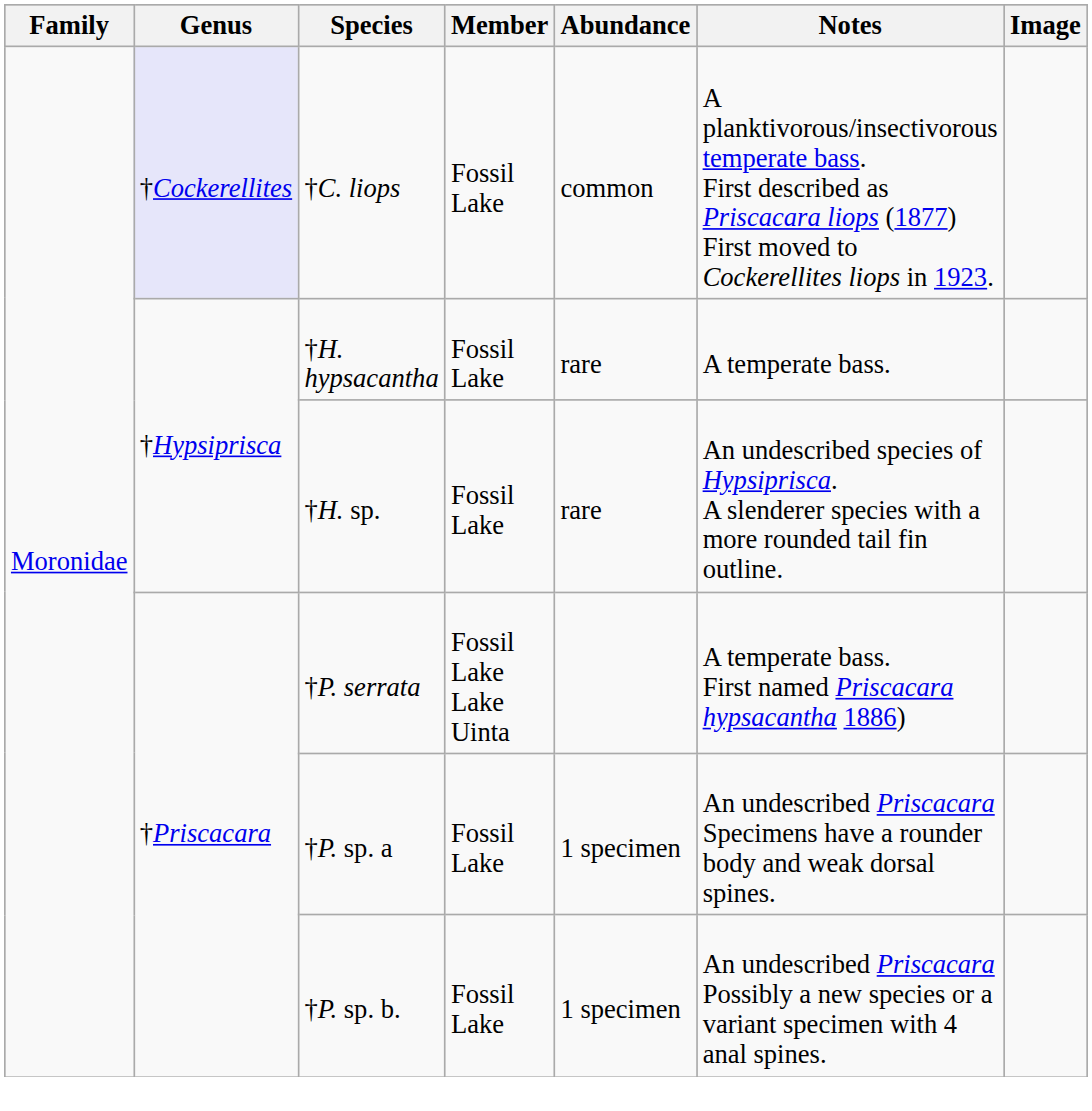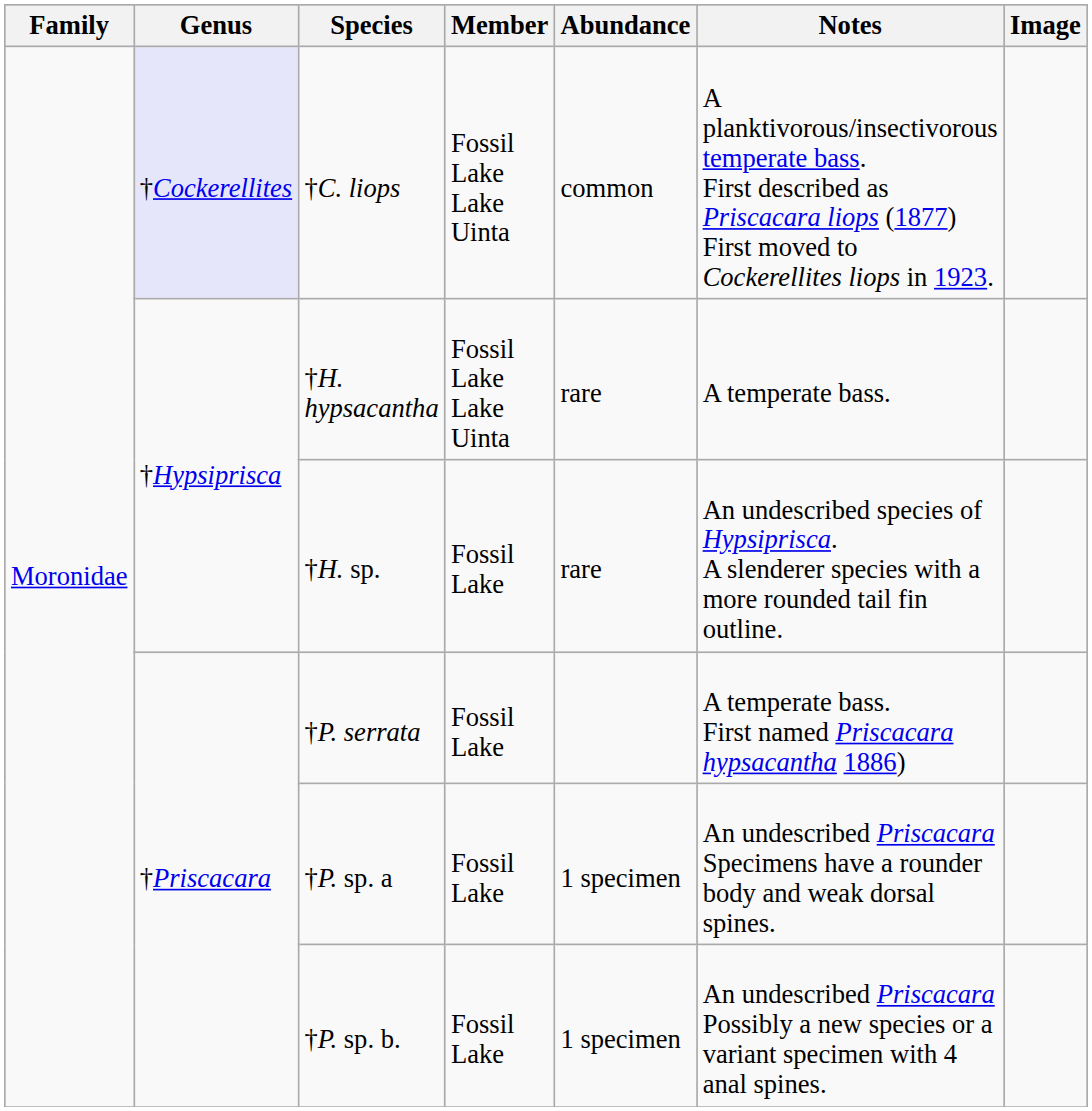†C. liops | Member: Fossil Lake -> Fossil Lake Lake Uinta
†H. hypsacantha | Member: Fossil Lake -> Fossil Lake Lake Uinta
†P. serrata | Member: Fossil Lake Lake Uinta -> Fossil Lake
